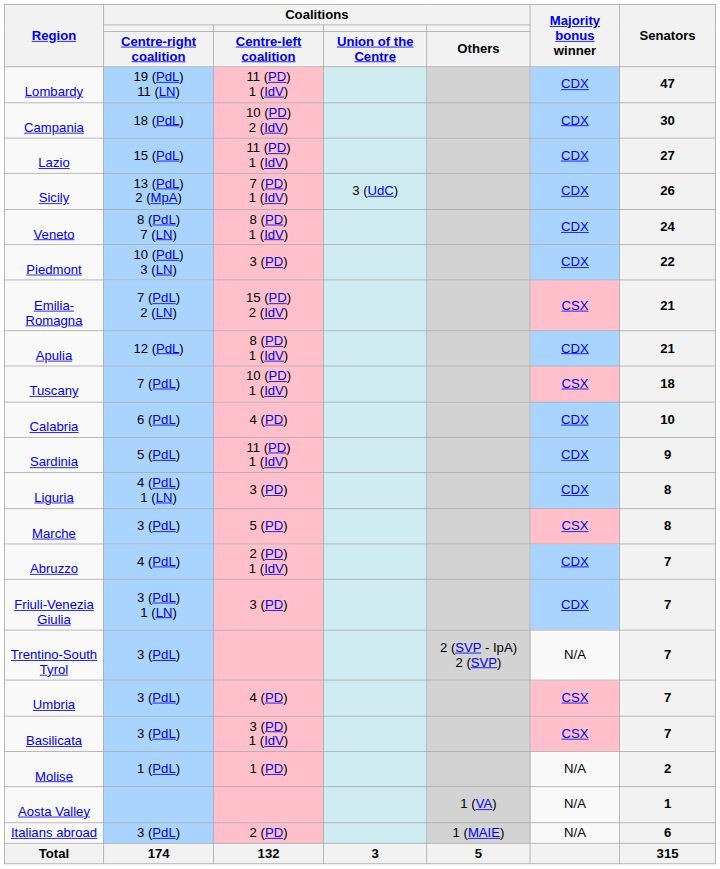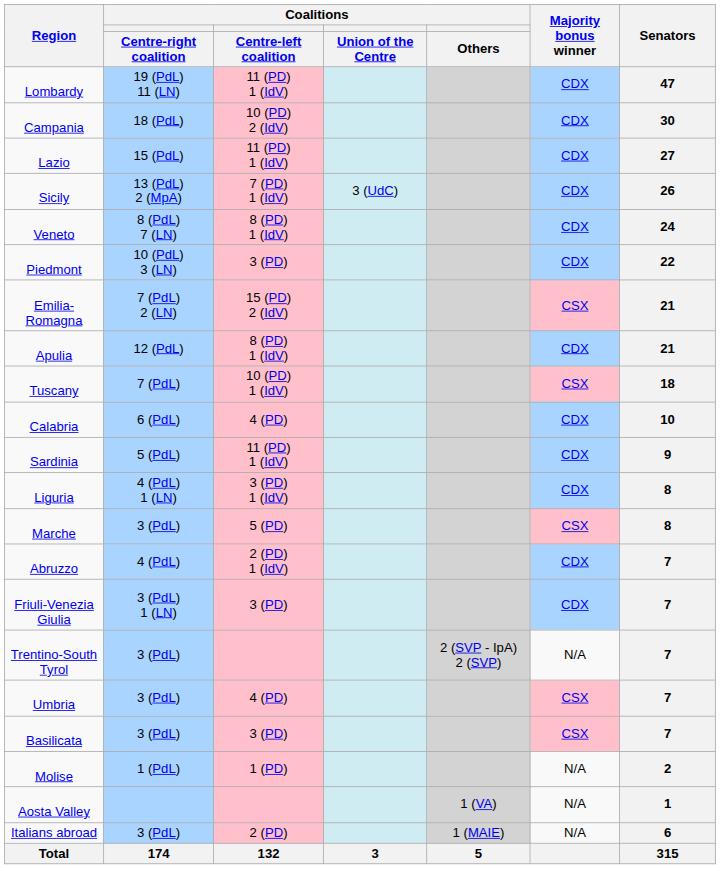Liguria | Coalitions / Centre-left coalition: 3 (PD) -> 3 (PD) 1 (IdV)
Basilicata | Coalitions / Centre-left coalition: 3 (PD) 1 (IdV) -> 3 (PD)
